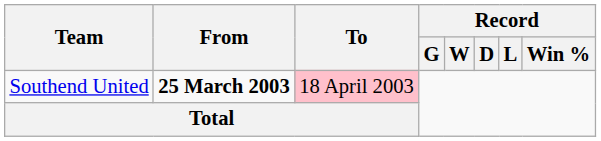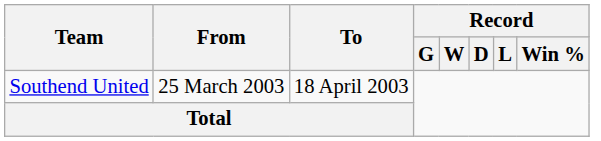Southend United | From: bold -> normal
Southend United | To: pink background -> no background
